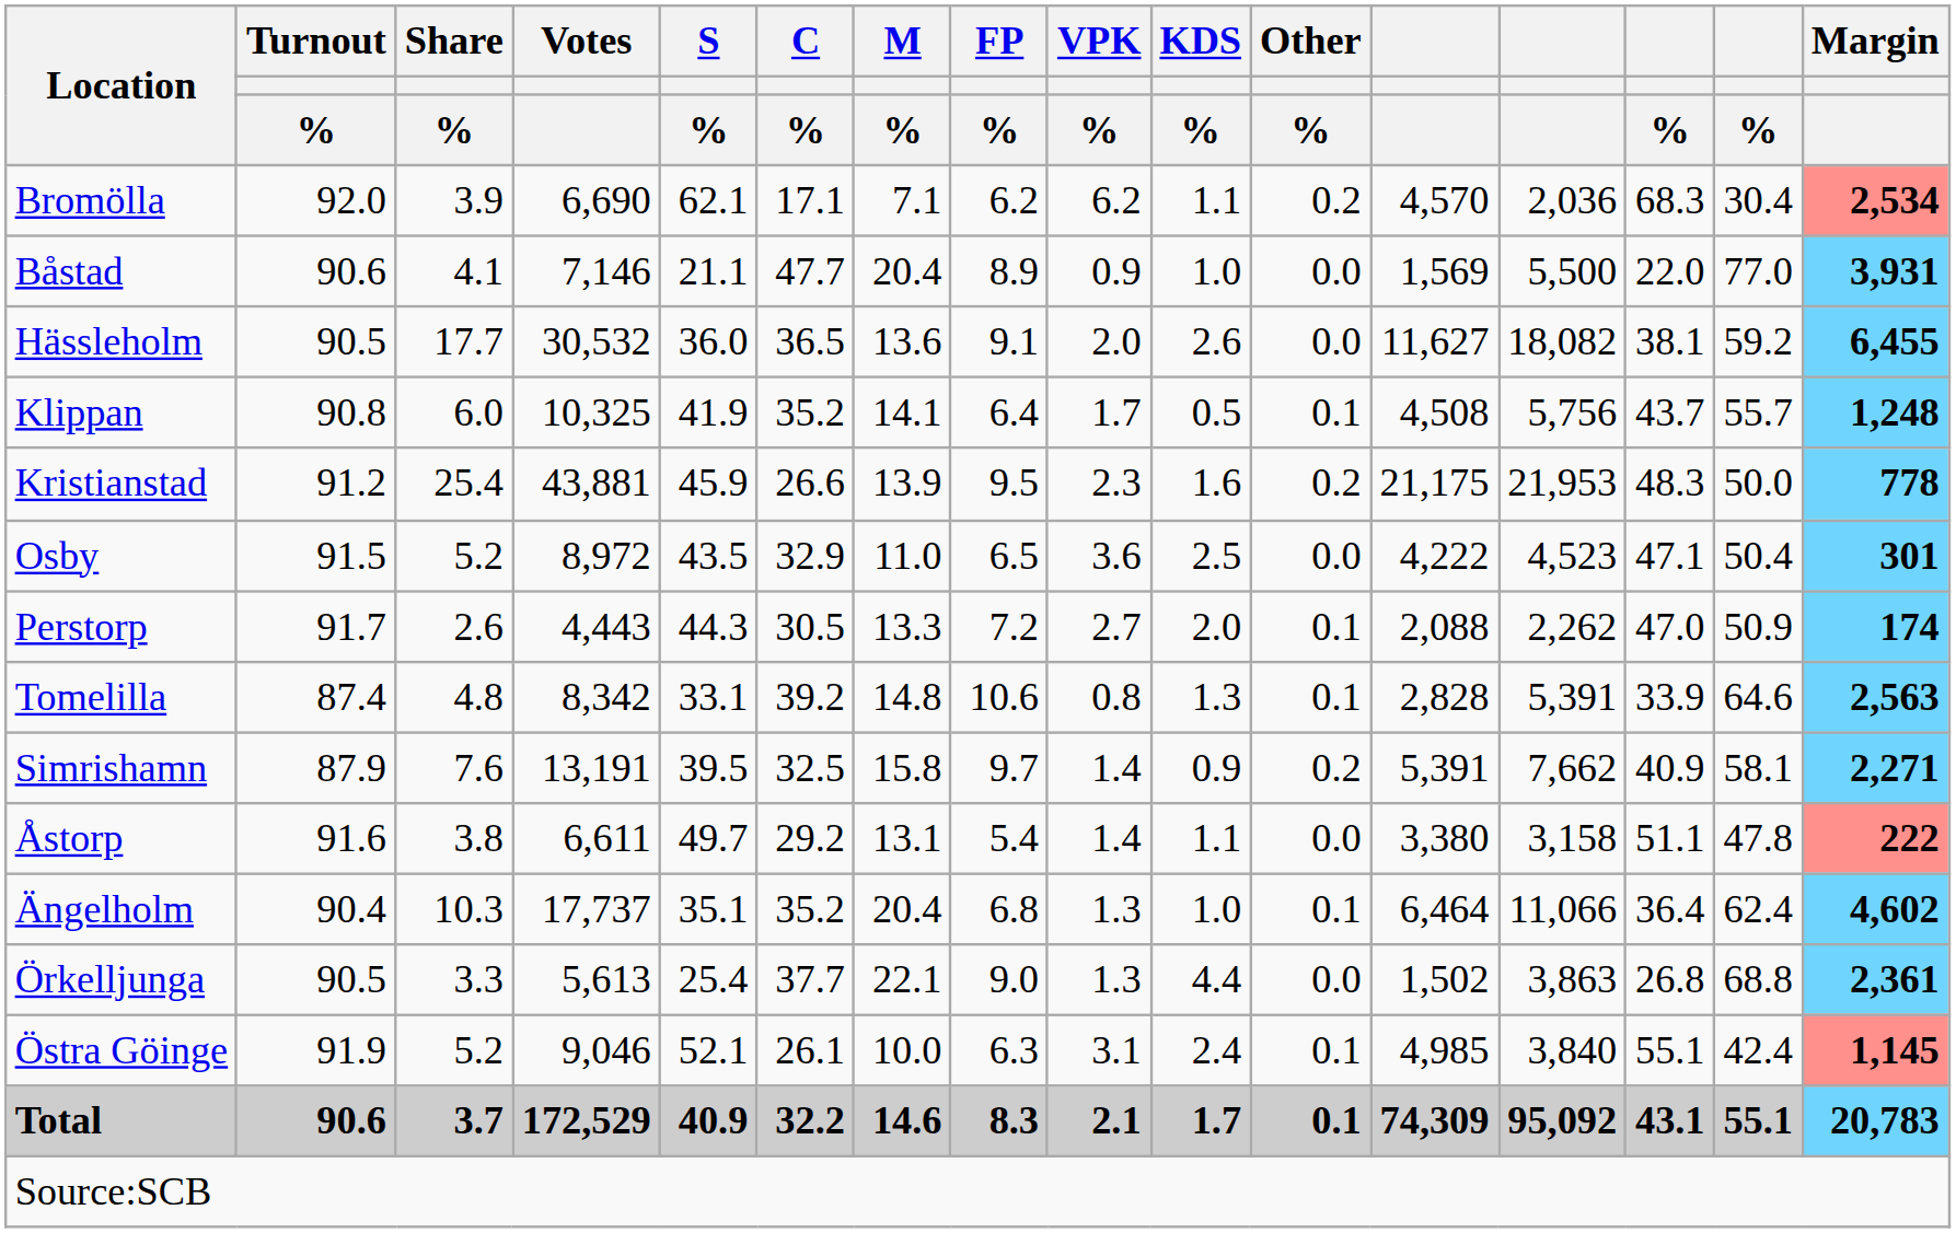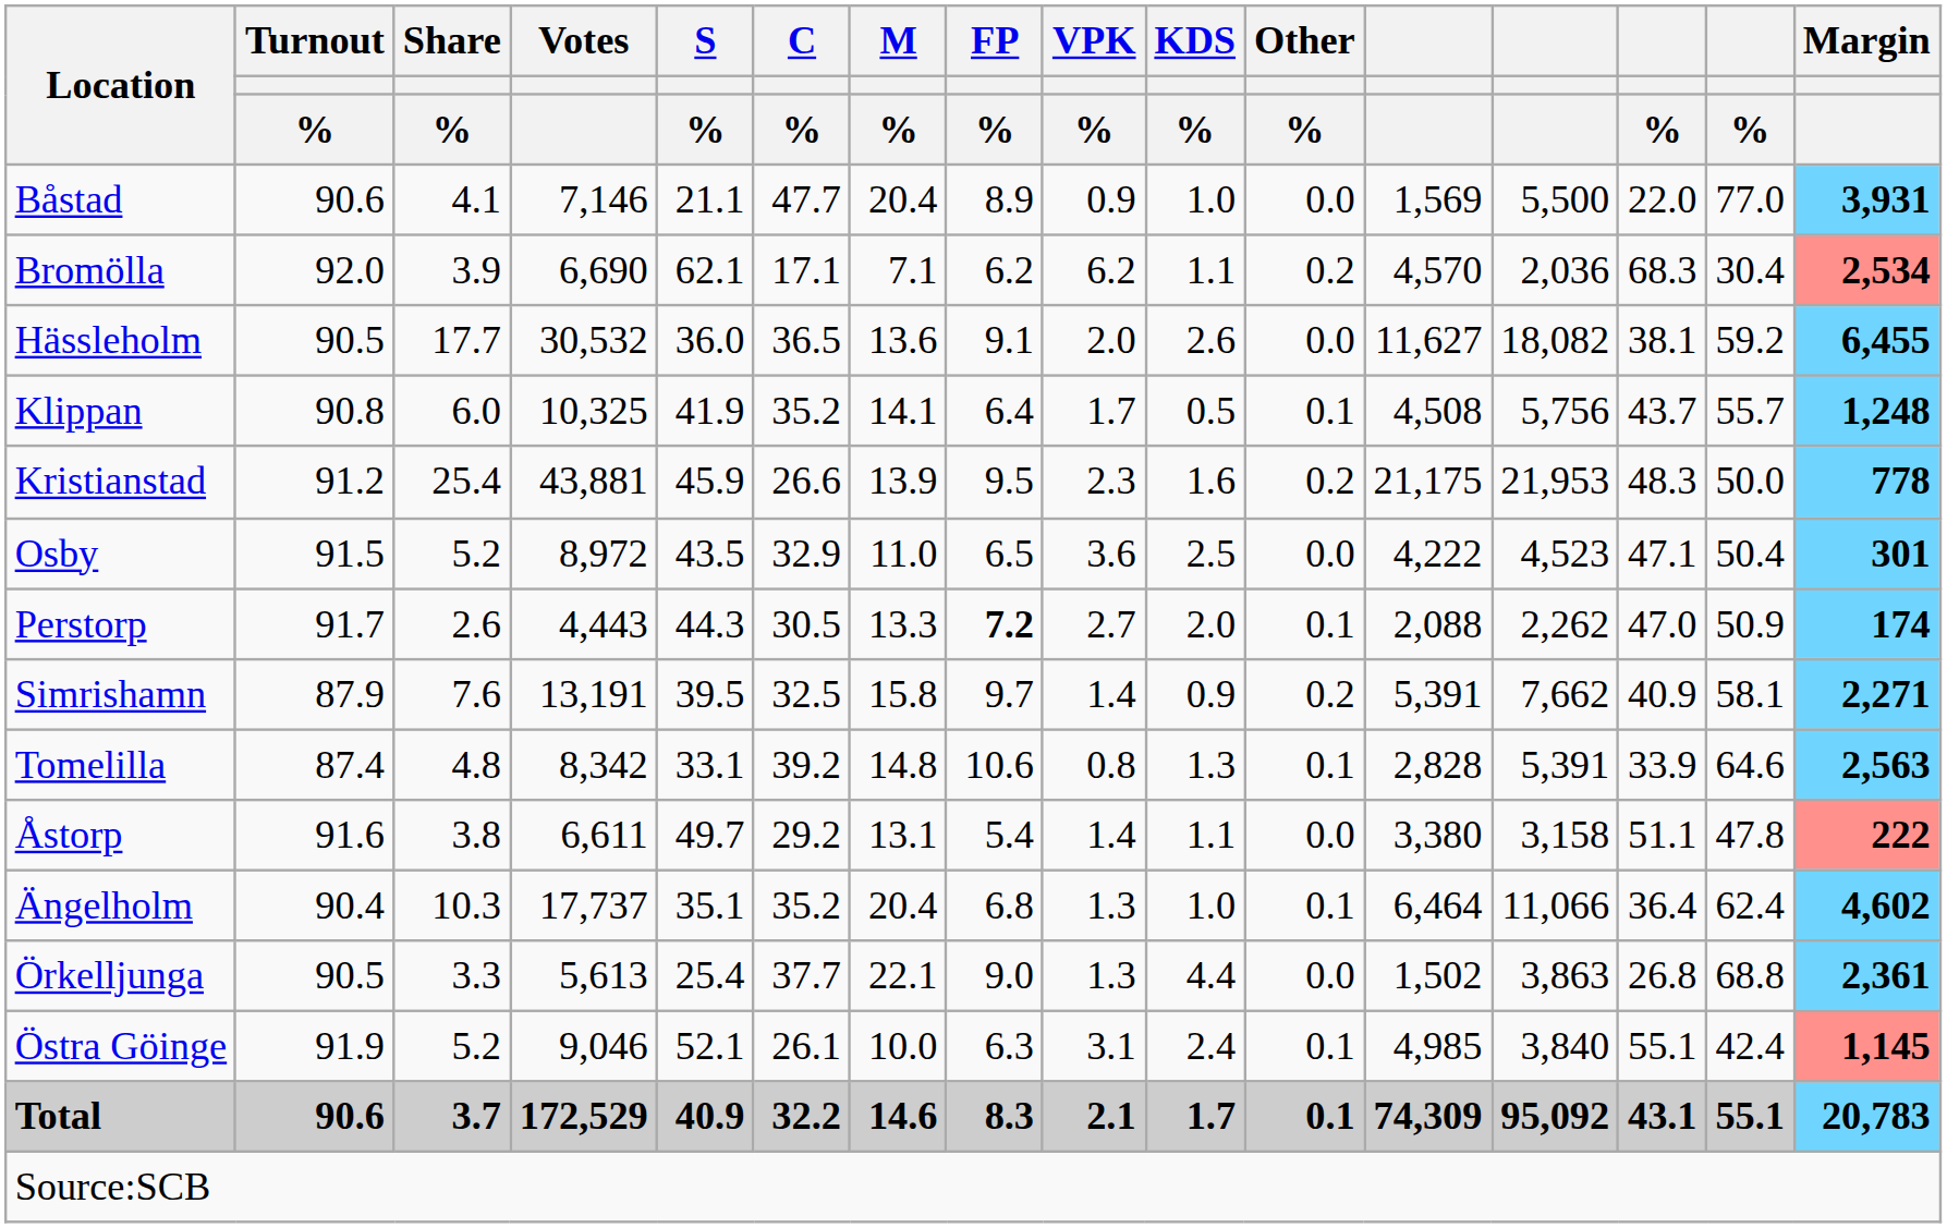rows swapped: Bromölla <-> Båstad
Perstorp | FP / %: normal -> bold
rows swapped: Simrishamn <-> Tomelilla
